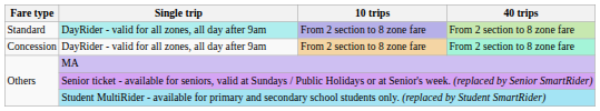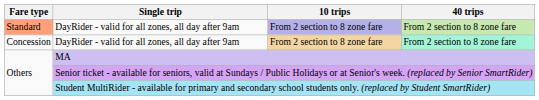Standard / DayRider - valid for all zones, all day after 9am | Fare type: no background -> lightsalmon background
Standard / DayRider - valid for all zones, all day after 9am | Single trip: paleturquoise background -> no background
